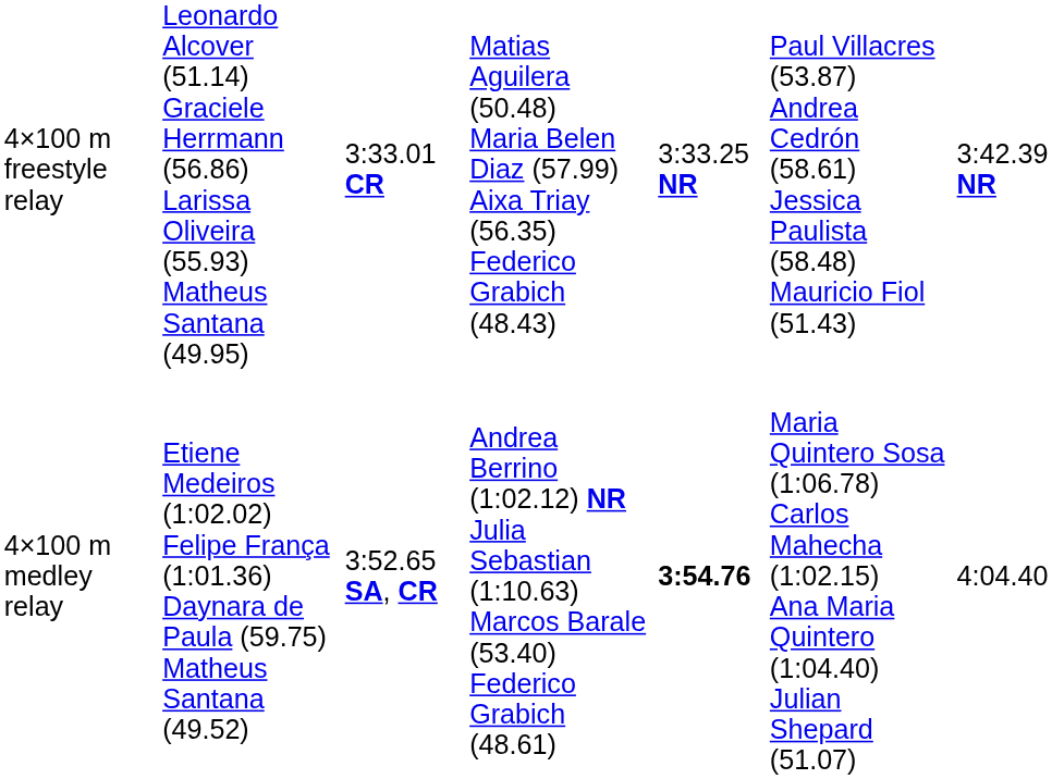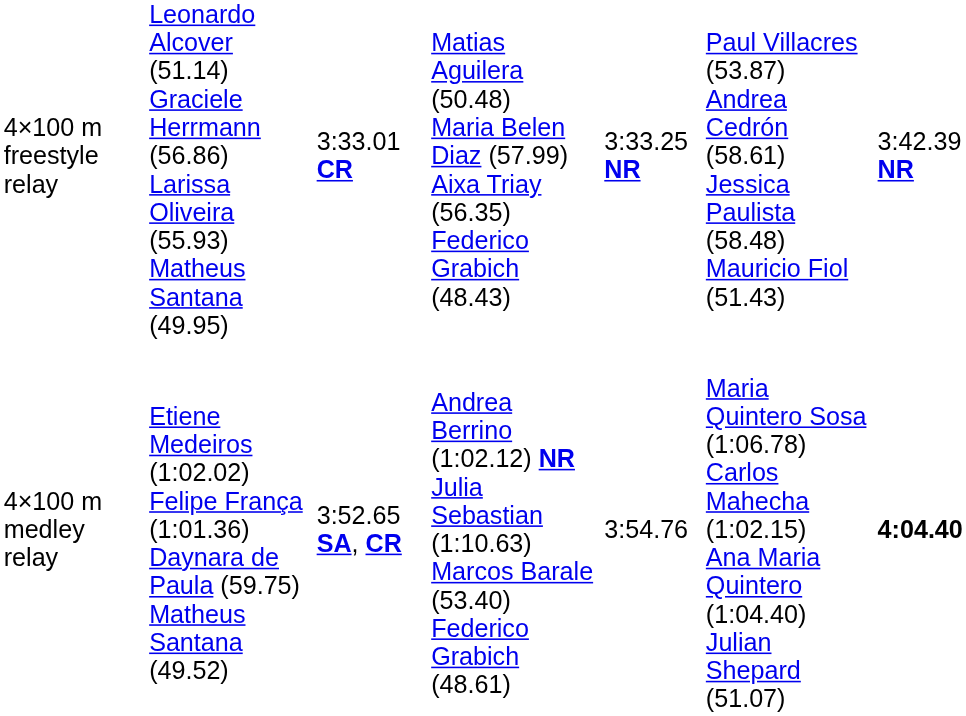4×100 m medley relay | column 5: bold -> normal
4×100 m medley relay | column 7: normal -> bold
